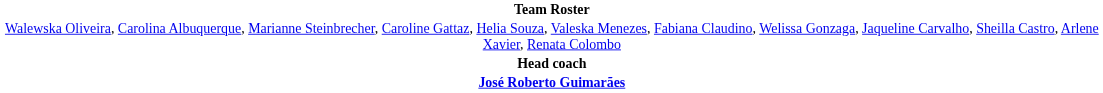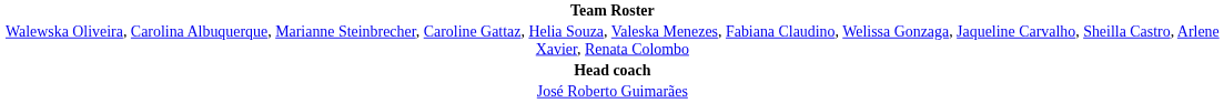row 4 | column 1: bold -> normal
